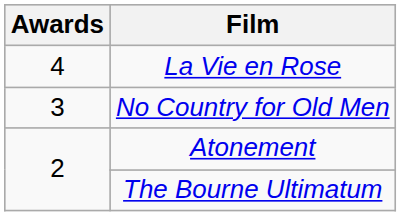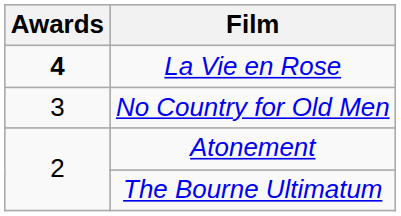La Vie en Rose | Awards: normal -> bold
